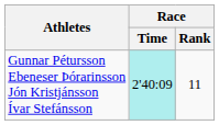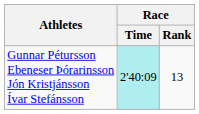row 3 | Race / Rank: 11 -> 13
